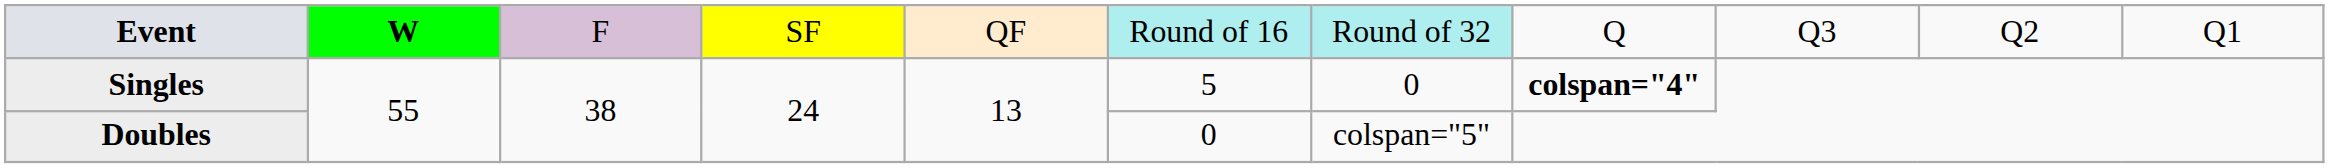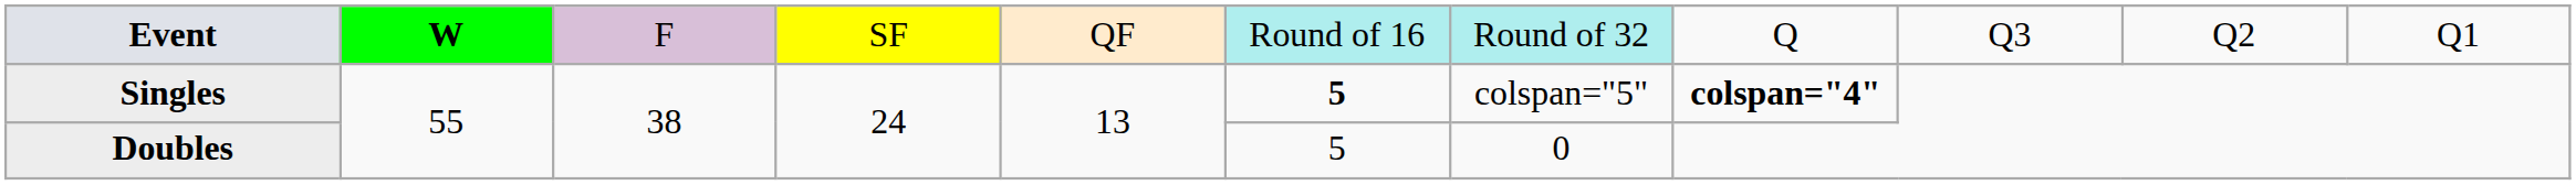Singles | column 6: normal -> bold
Singles | column 7: 0 -> colspan="5"
Doubles | column 6: 0 -> 5
Doubles | column 7: colspan="5" -> 0
